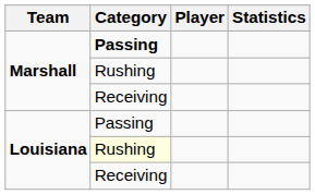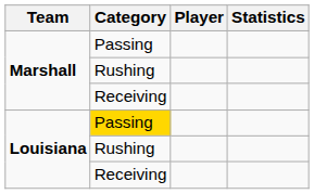Marshall / Passing | Category: bold -> normal
Louisiana / Passing | Category: no background -> gold background
Louisiana / Rushing | Category: lightyellow background -> no background
